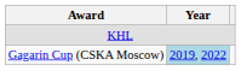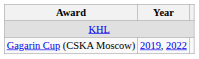Gagarin Cup (CSKA Moscow) | Year: lightblue background -> no background
